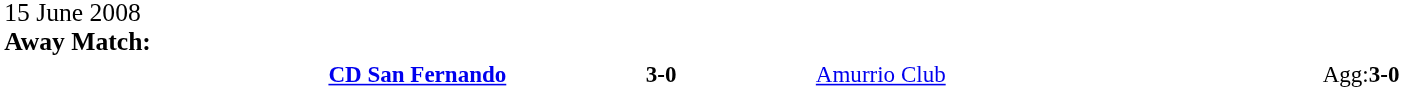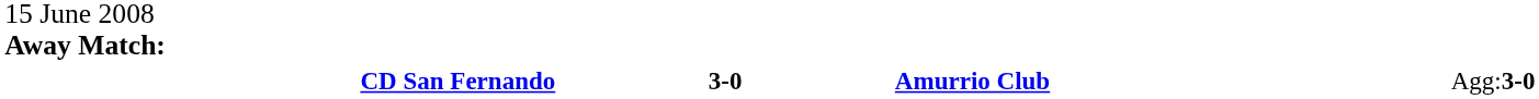CD San Fernando | column 3: normal -> bold
